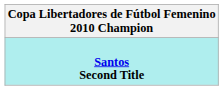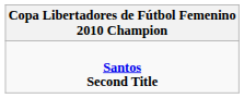row 2 | column 1: paleturquoise background -> no background
